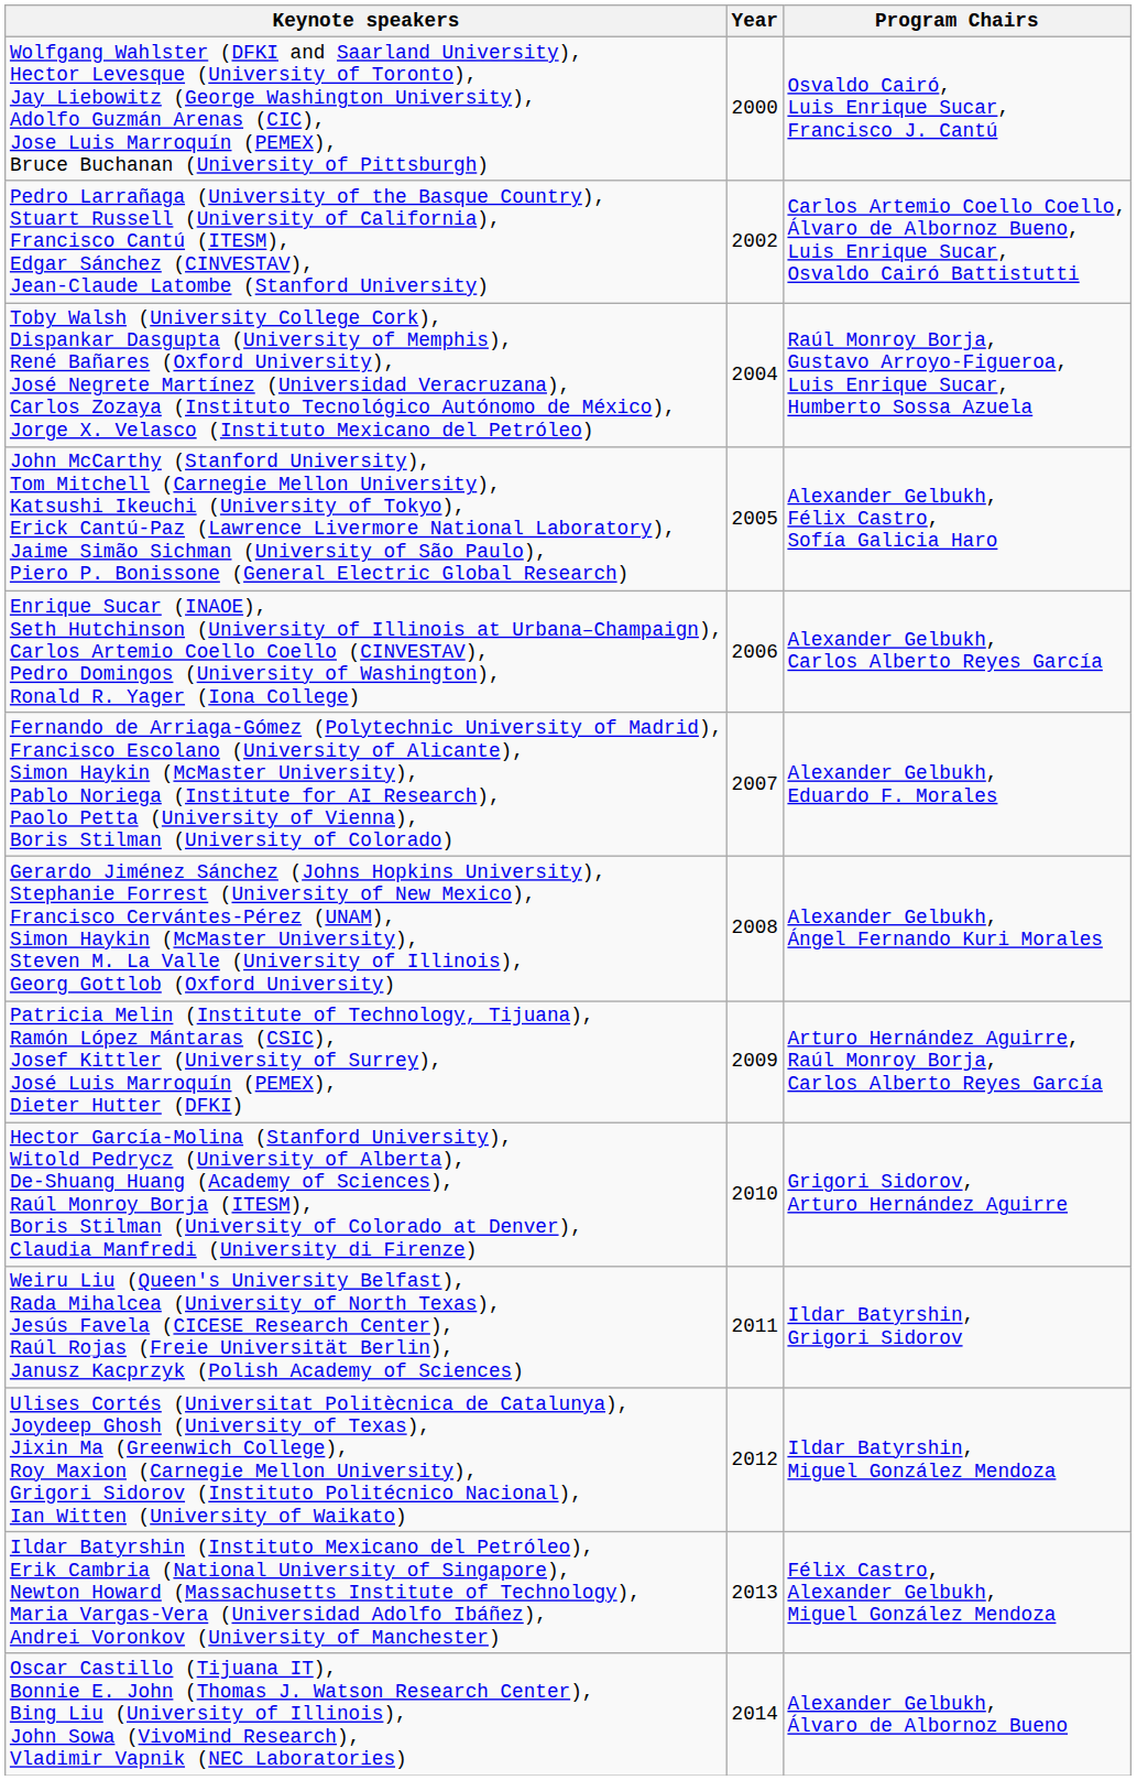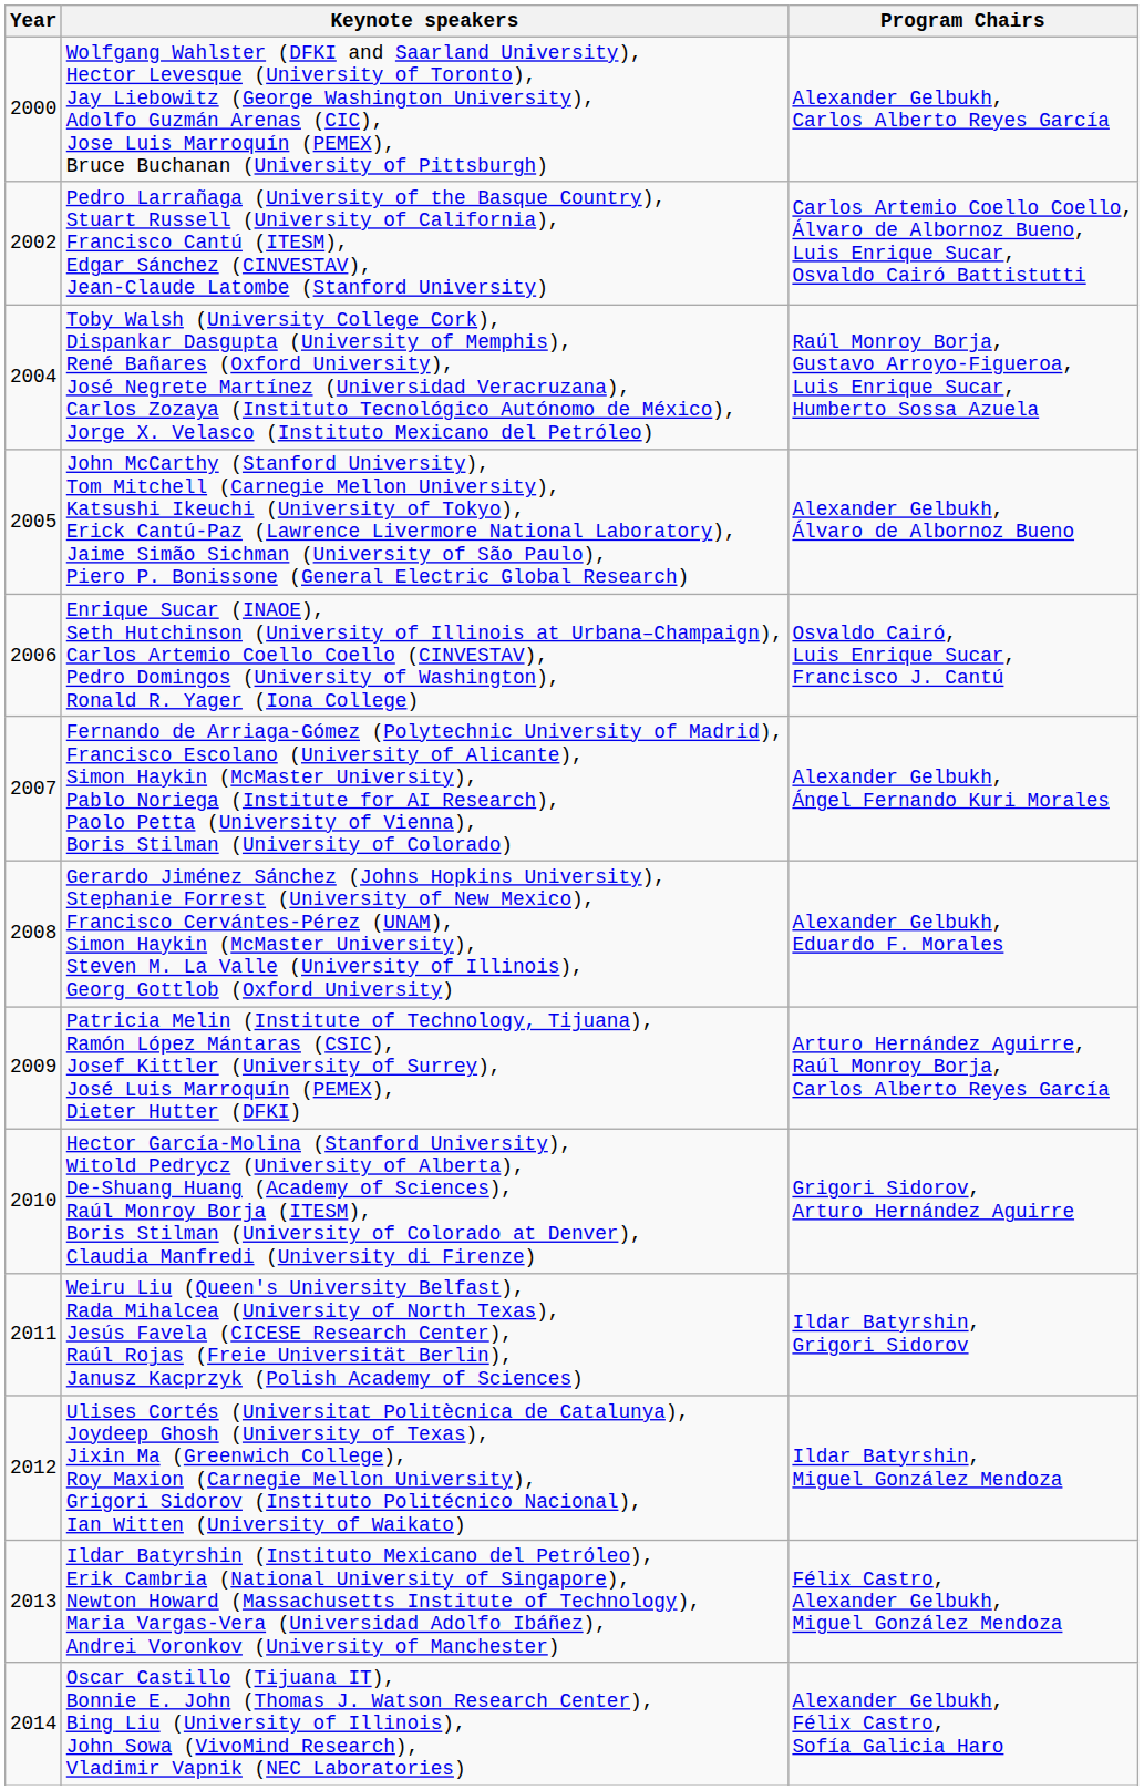columns swapped: Year <-> Keynote speakers
row 2 | Program Chairs: Osvaldo Cairó, Luis Enrique Sucar, Francisco J. Cantú -> Alexander Gelbukh, Carlos Alberto Reyes García
row 5 | Program Chairs: Alexander Gelbukh, Félix Castro, Sofía Galicia Haro -> Alexander Gelbukh, Álvaro de Albornoz Bueno
row 6 | Program Chairs: Alexander Gelbukh, Carlos Alberto Reyes García -> Osvaldo Cairó, Luis Enrique Sucar, Francisco J. Cantú
row 7 | Program Chairs: Alexander Gelbukh, Eduardo F. Morales -> Alexander Gelbukh, Ángel Fernando Kuri Morales
row 8 | Program Chairs: Alexander Gelbukh, Ángel Fernando Kuri Morales -> Alexander Gelbukh, Eduardo F. Morales
row 14 | Program Chairs: Alexander Gelbukh, Álvaro de Albornoz Bueno -> Alexander Gelbukh, Félix Castro, Sofía Galicia Haro
